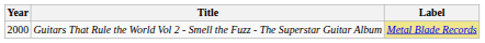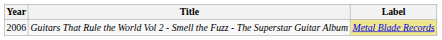row 2 | Year: 2000 -> 2006
